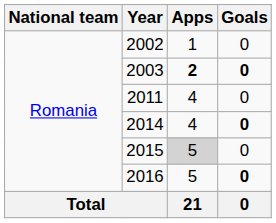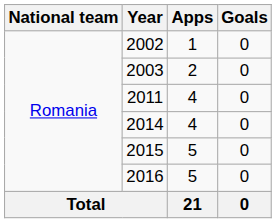2003 | Apps: bold -> normal
2003 | Goals: bold -> normal
2014 | Goals: bold -> normal
2015 | Apps: lightgrey background -> no background
2016 | Goals: bold -> normal
